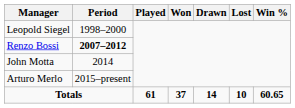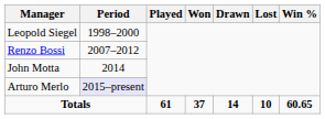Renzo Bossi | Period: bold -> normal
Arturo Merlo | Period: no background -> lavender background
